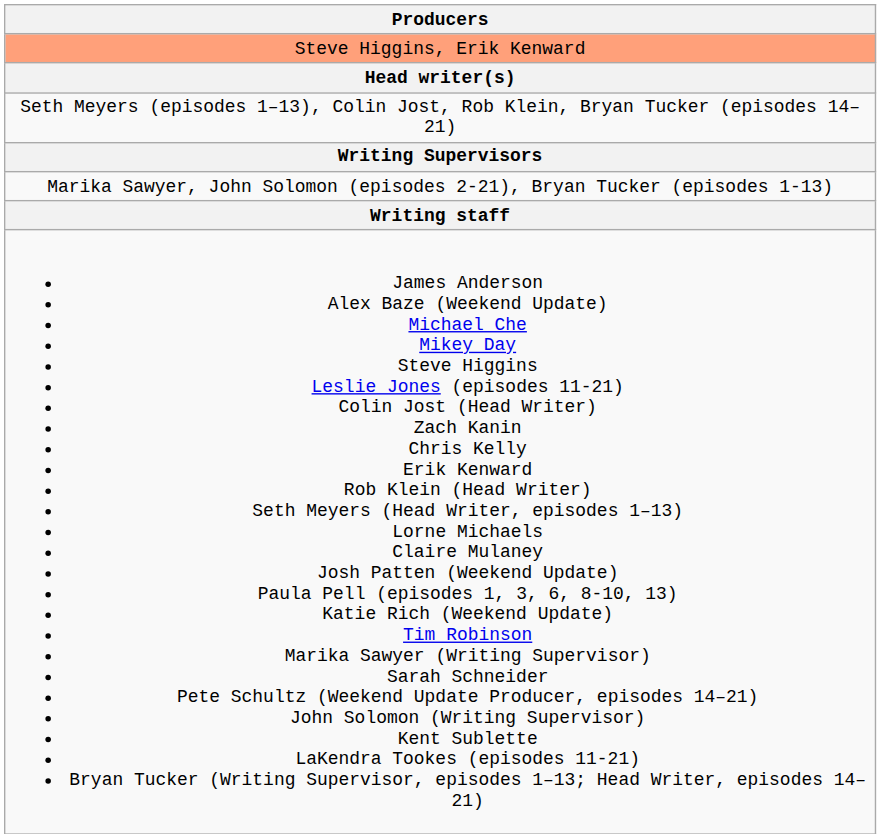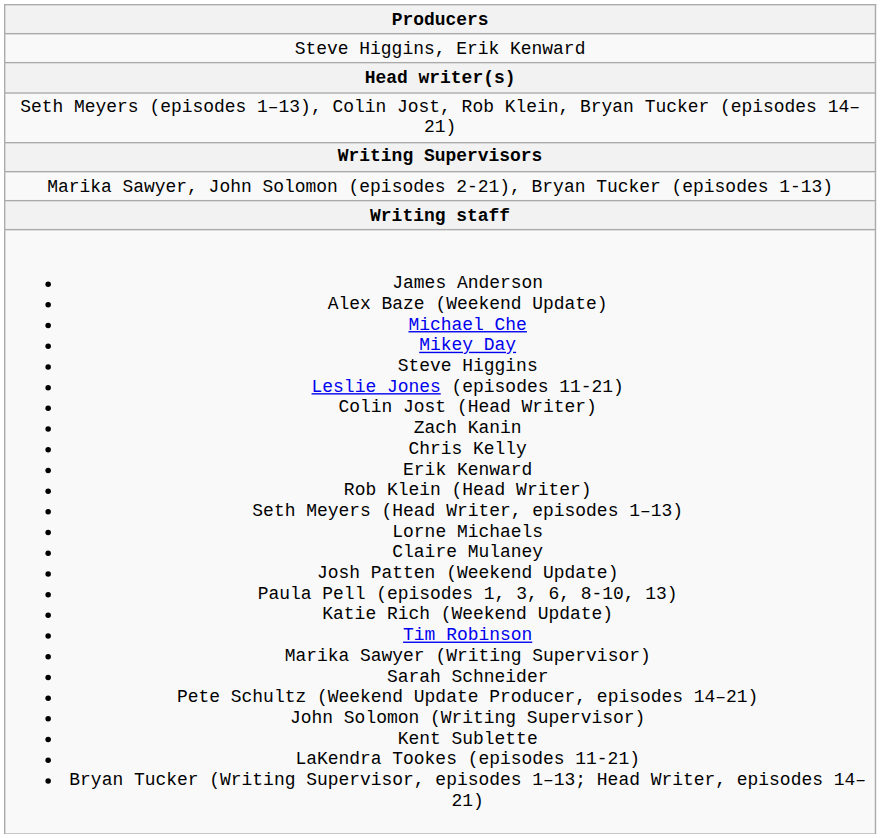row 2 | column 1: lightsalmon background -> no background
